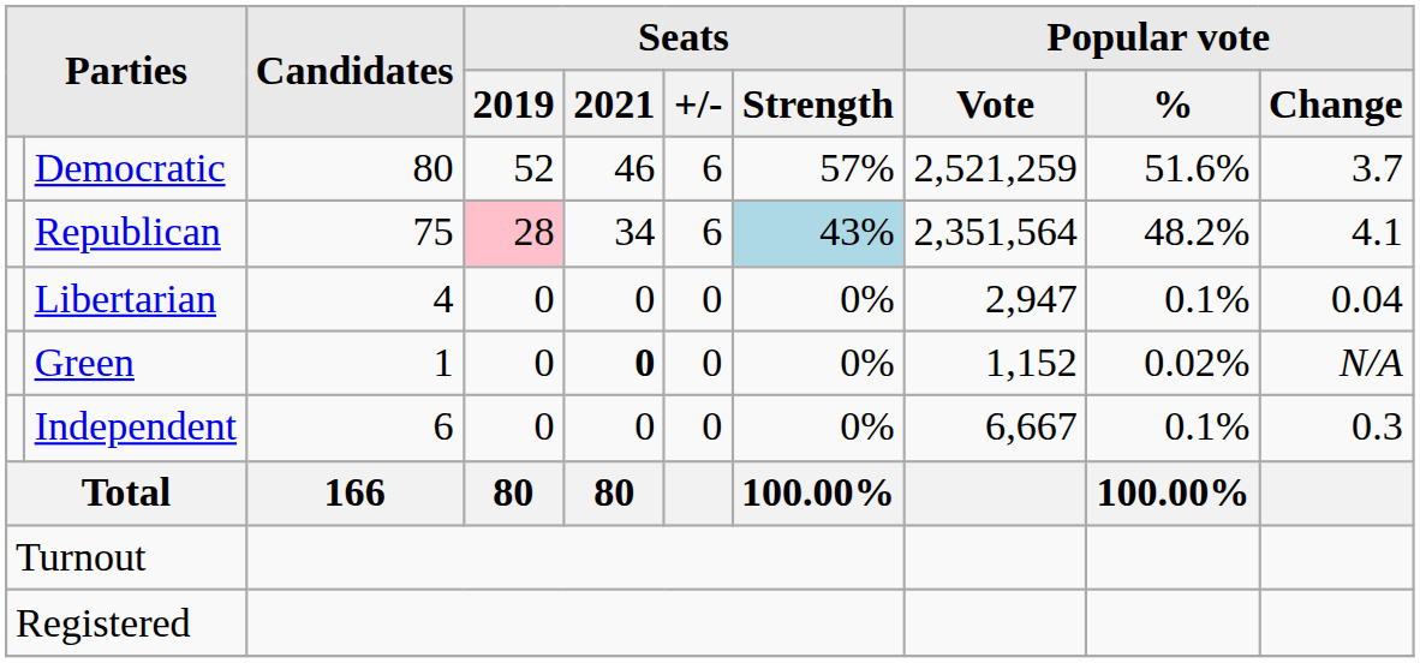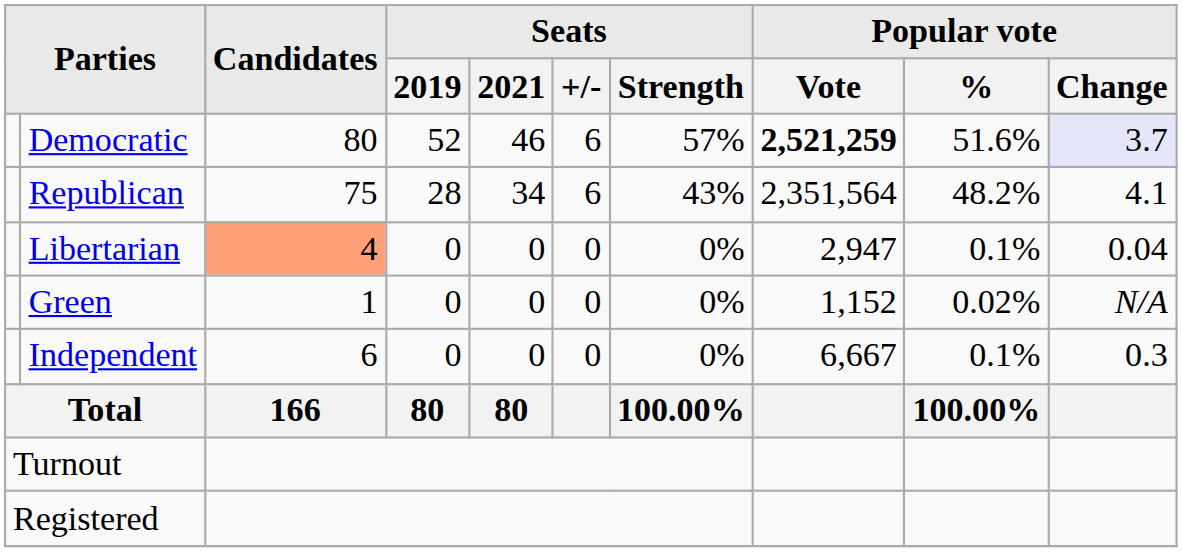Democratic | Popular vote / Vote: normal -> bold
Democratic | Popular vote / Change: no background -> lavender background
Republican | Seats / 2019: pink background -> no background
Republican | Seats / Strength: lightblue background -> no background
Libertarian | Candidates: no background -> lightsalmon background
Green | Seats / 2021: bold -> normal
